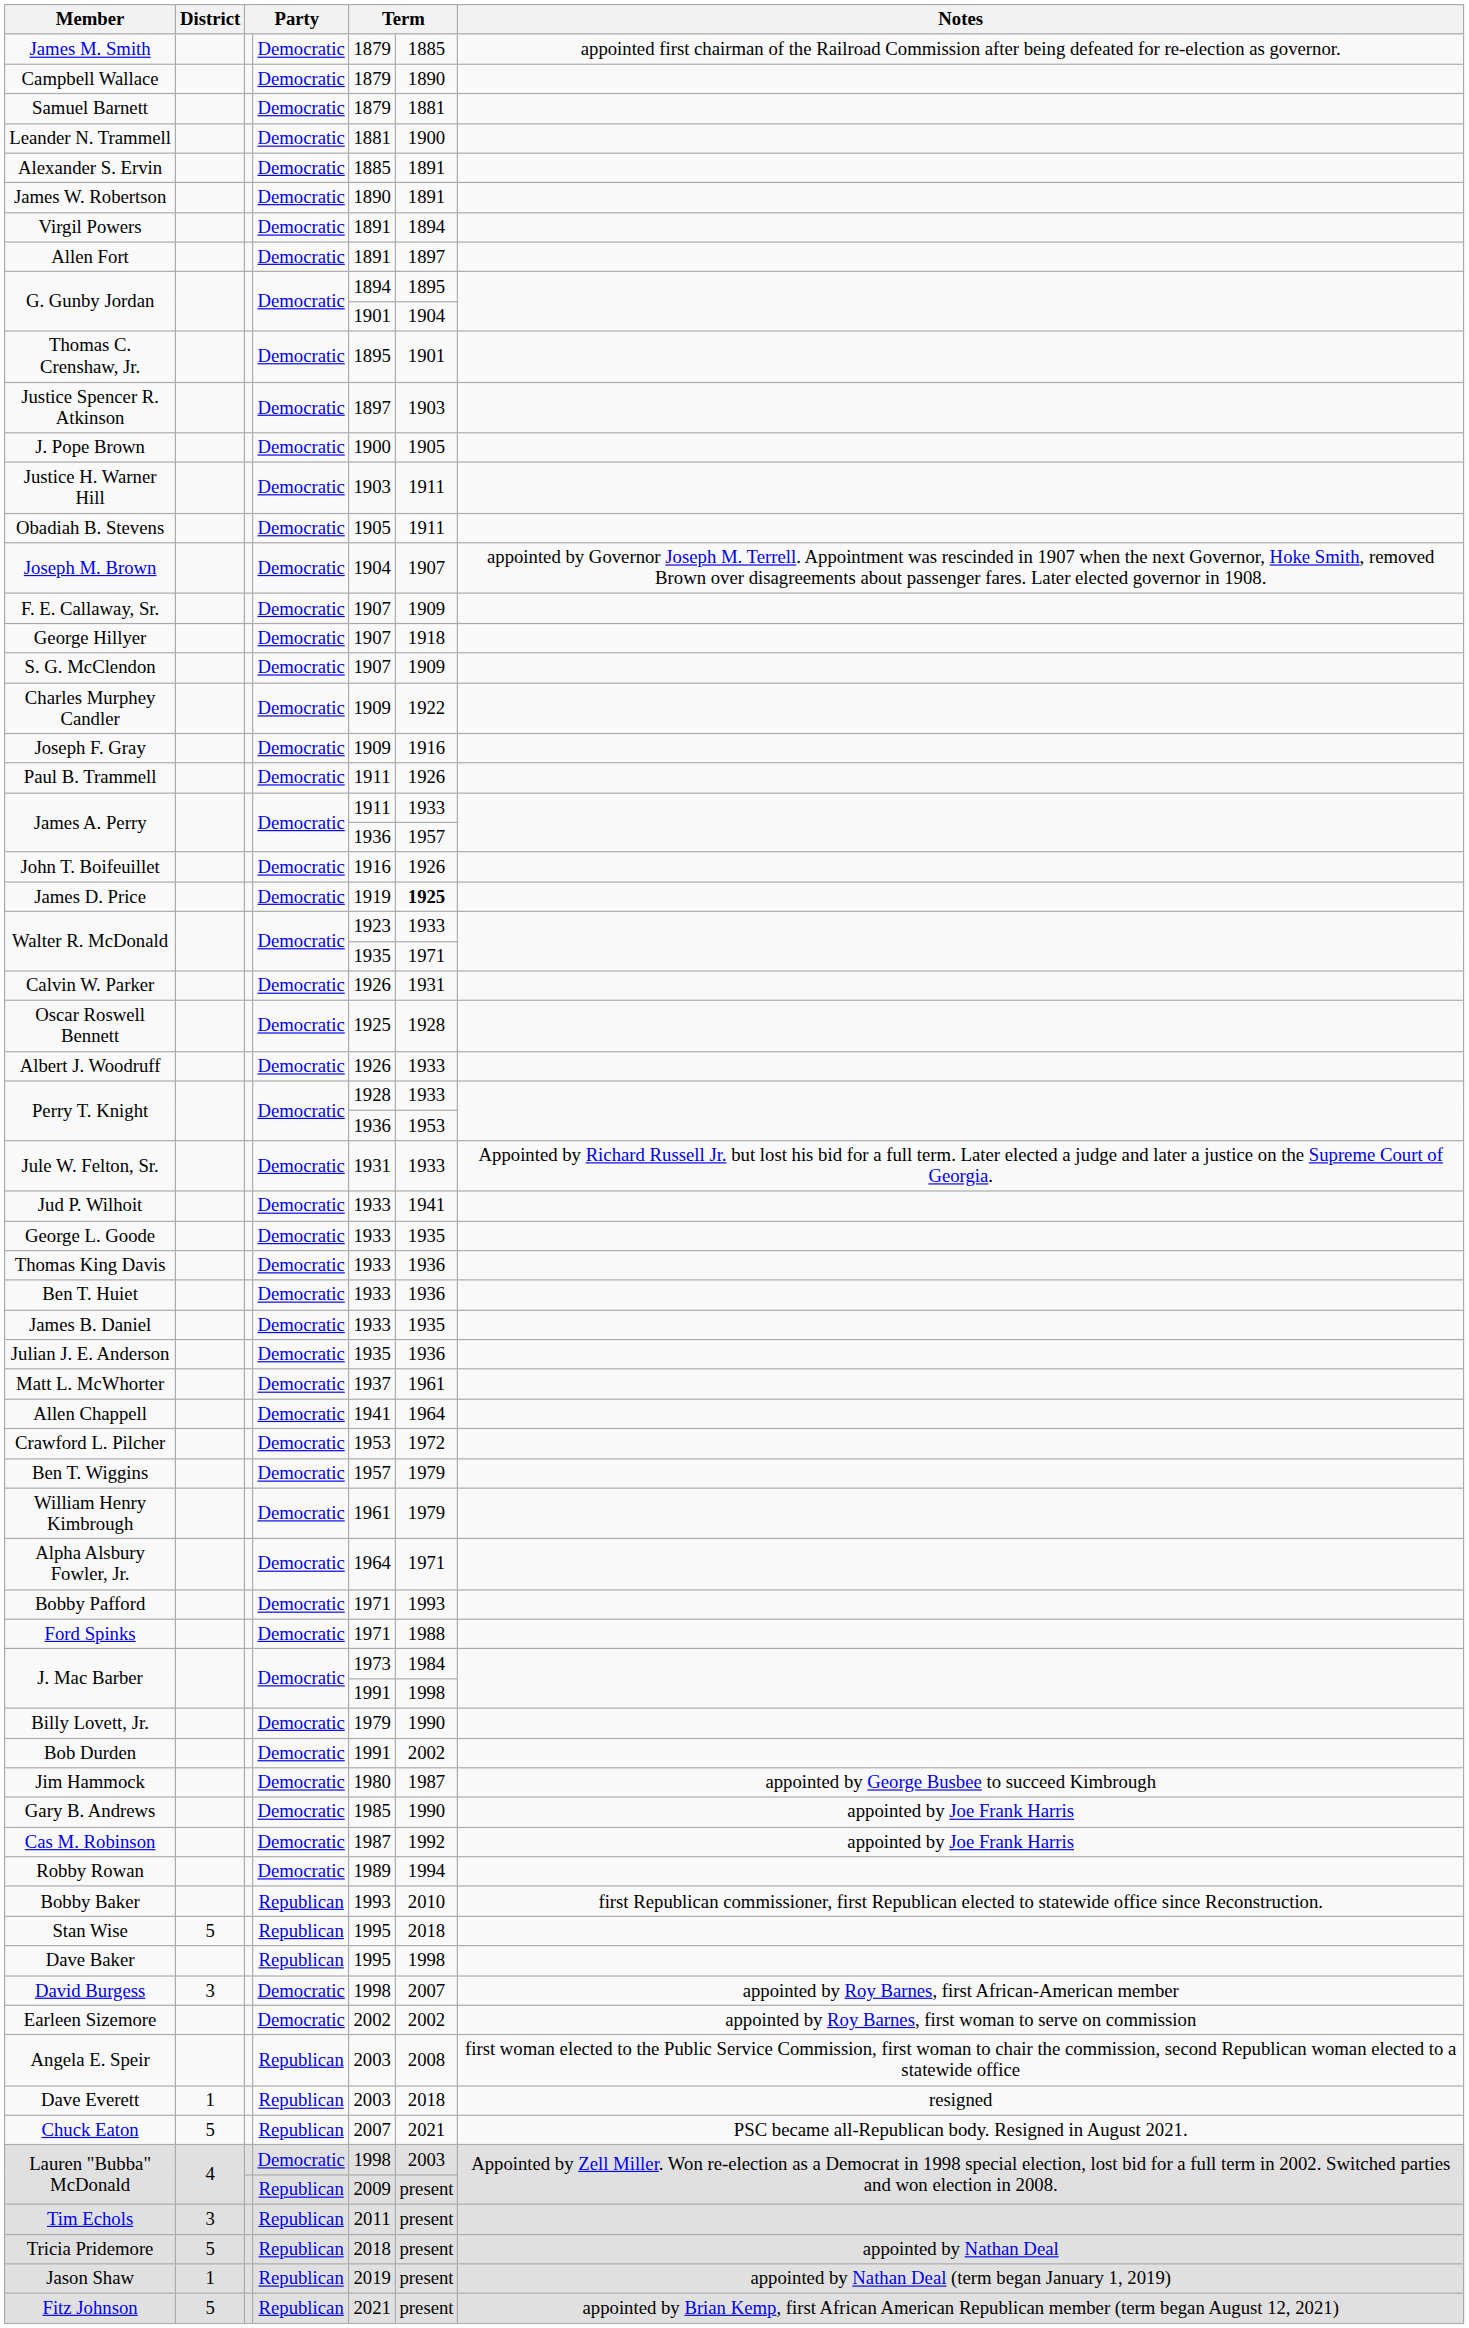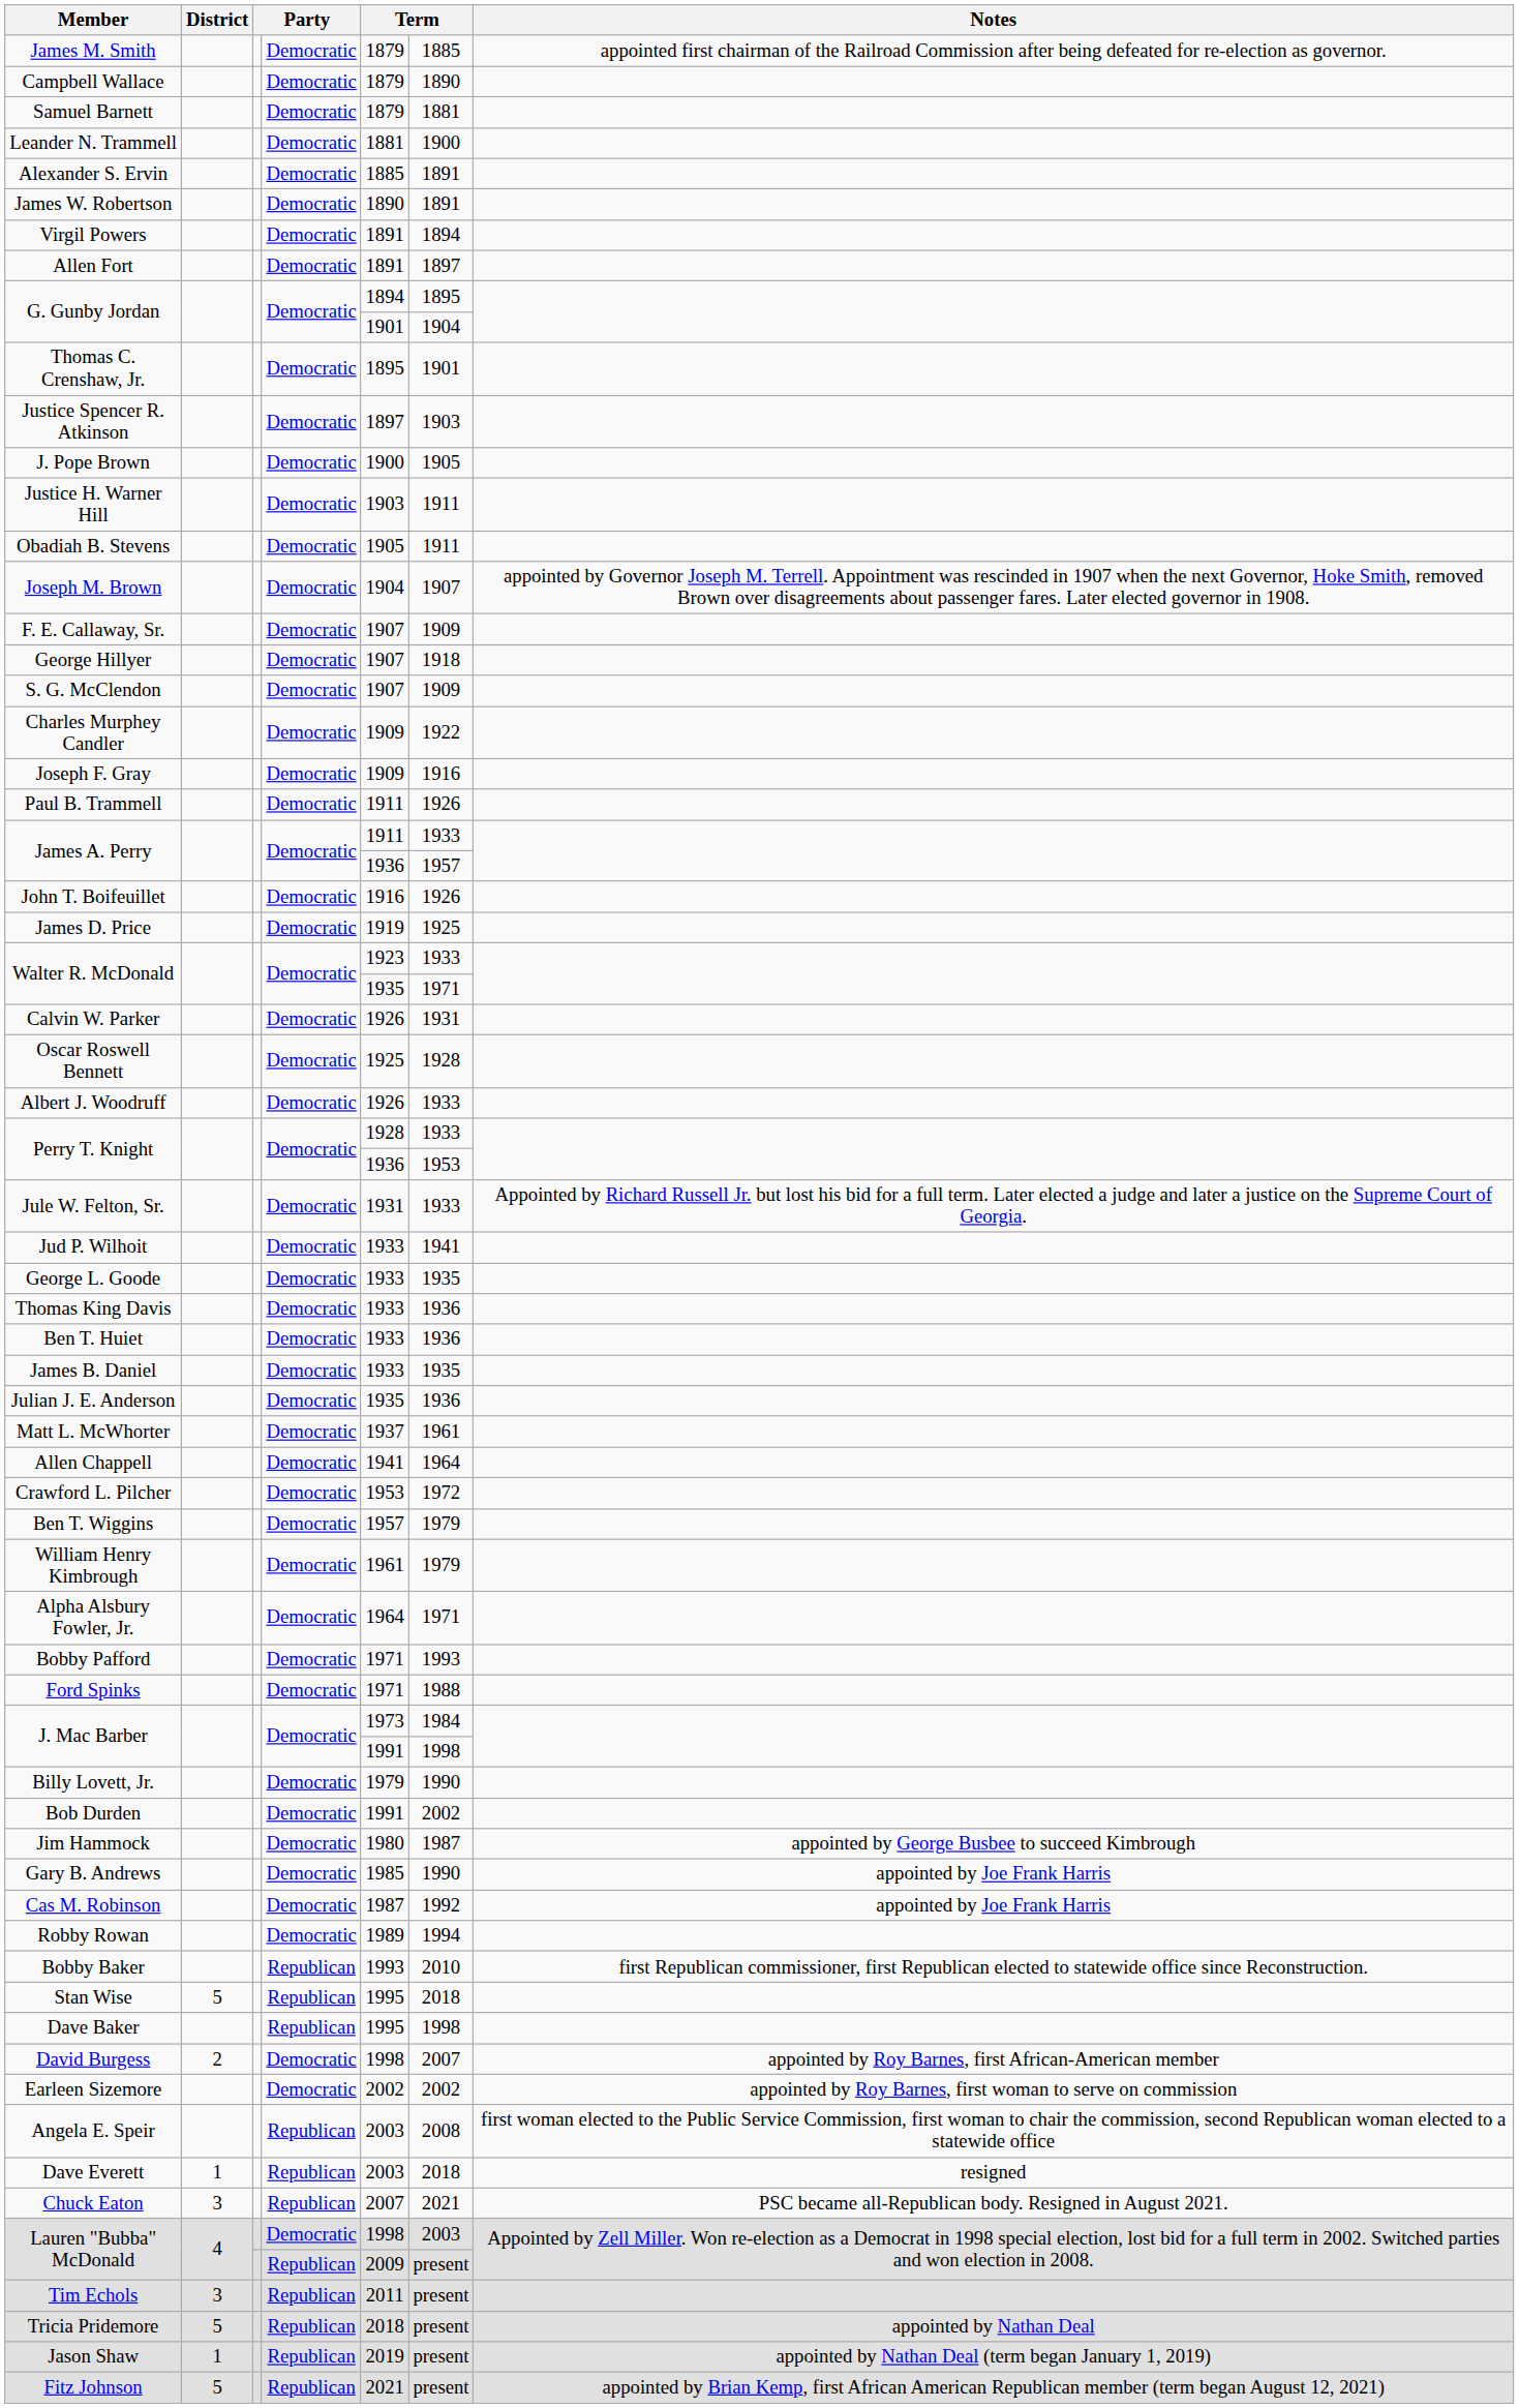James D. Price | column 6: bold -> normal
David Burgess | District: 3 -> 2
Chuck Eaton | District: 5 -> 3
